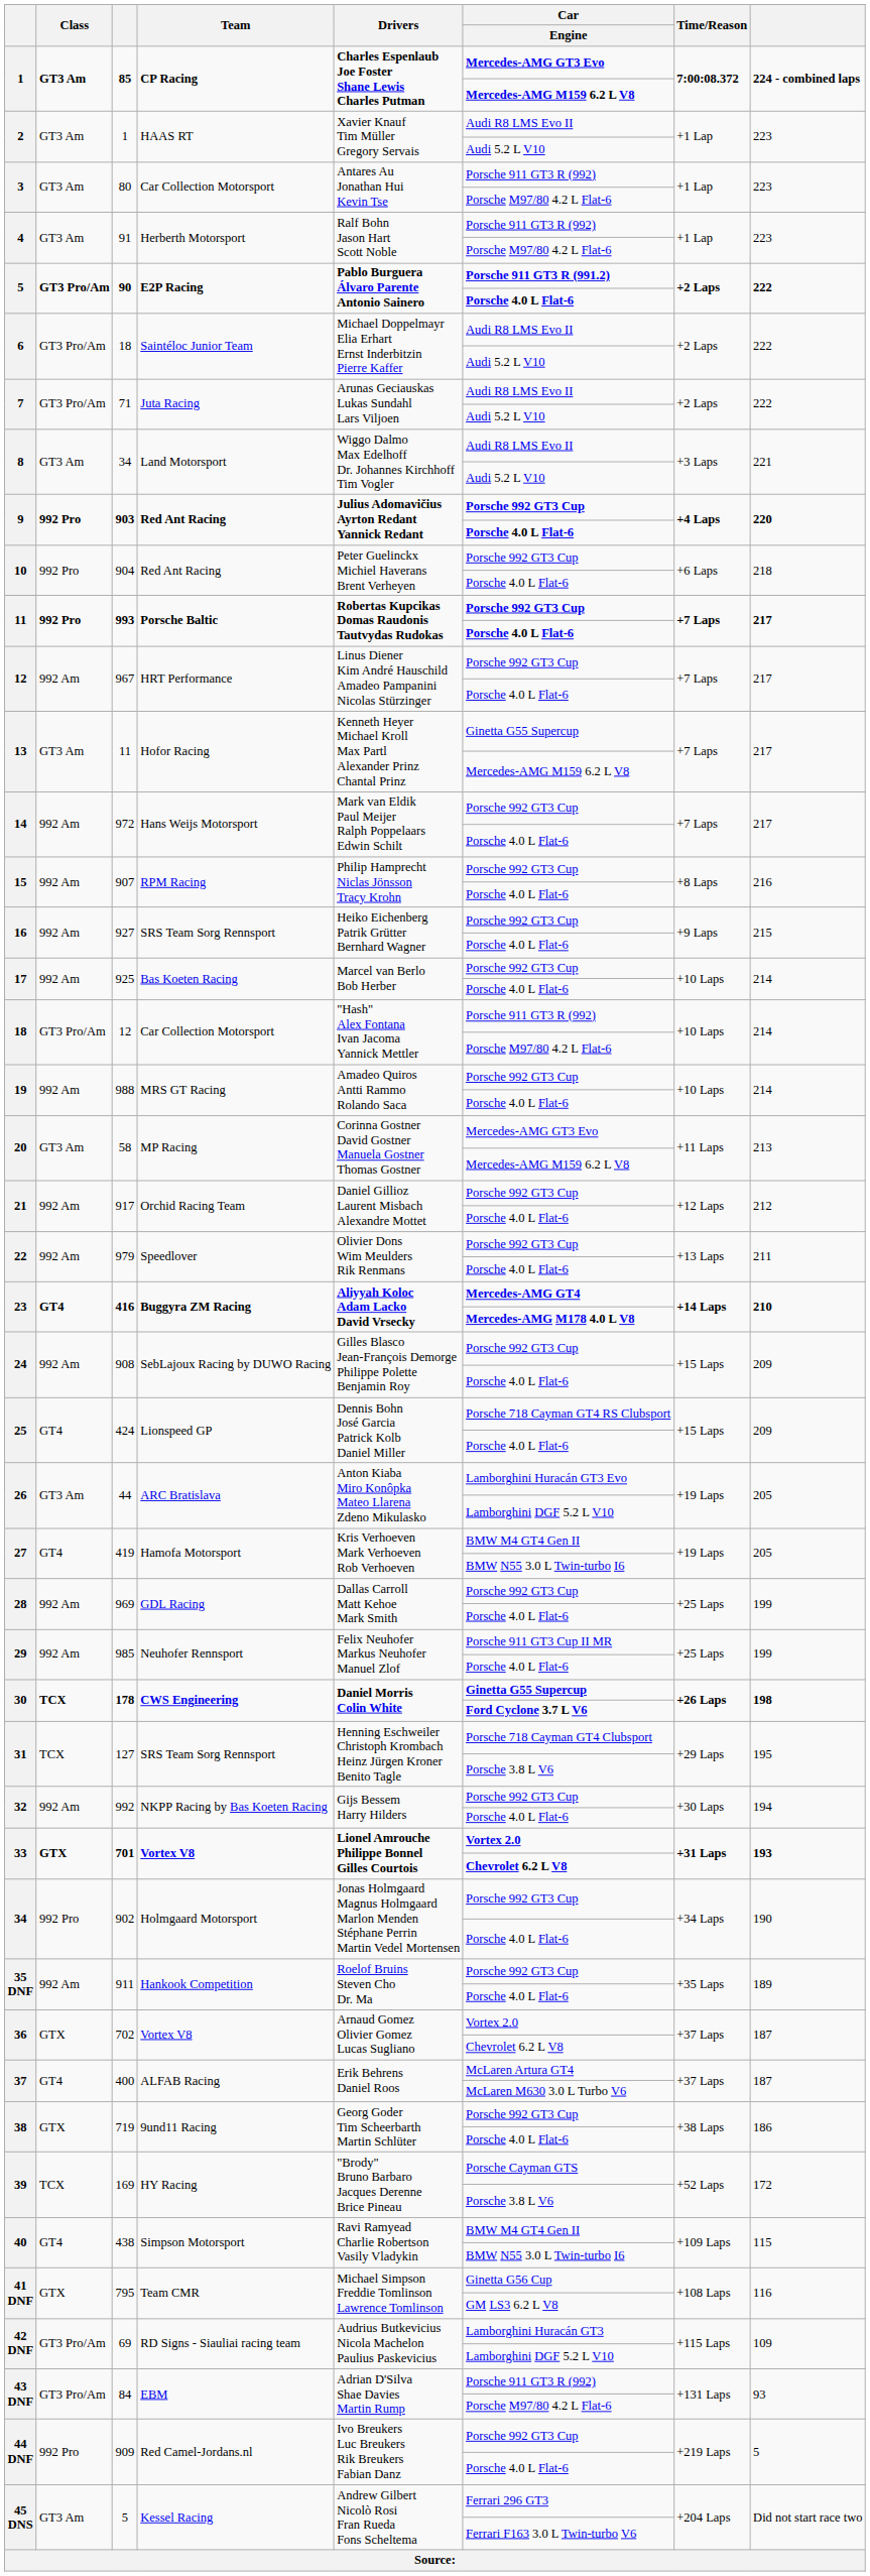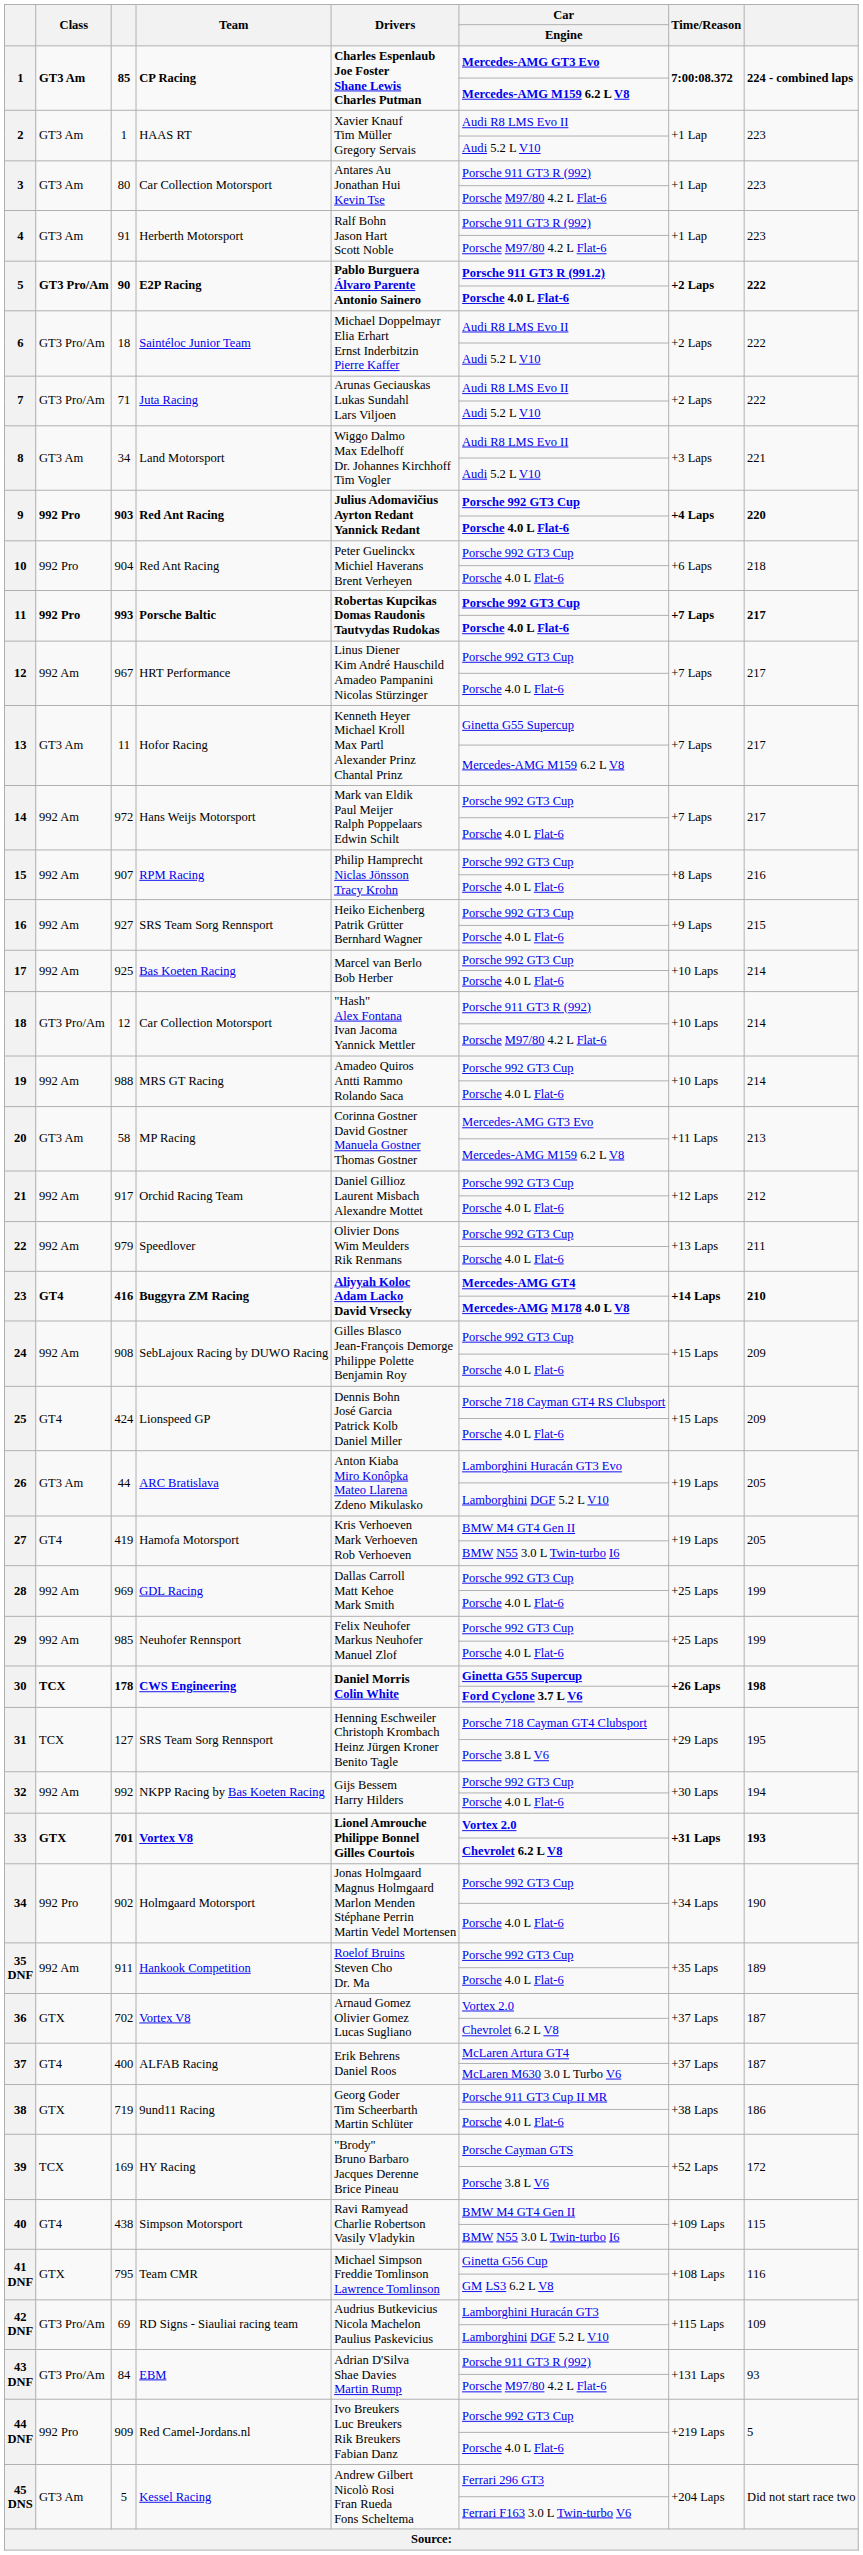row 59 | Car / Engine: Porsche 911 GT3 Cup II MR -> Porsche 992 GT3 Cup
row 77 | Car / Engine: Porsche 992 GT3 Cup -> Porsche 911 GT3 Cup II MR
